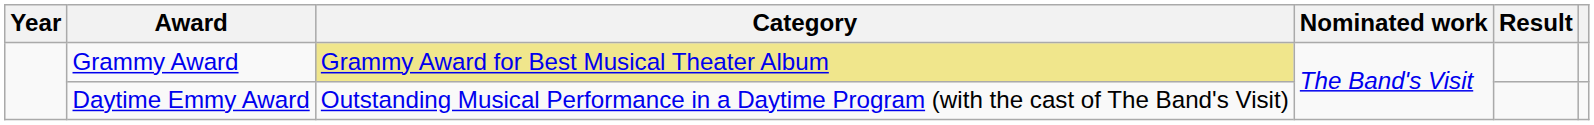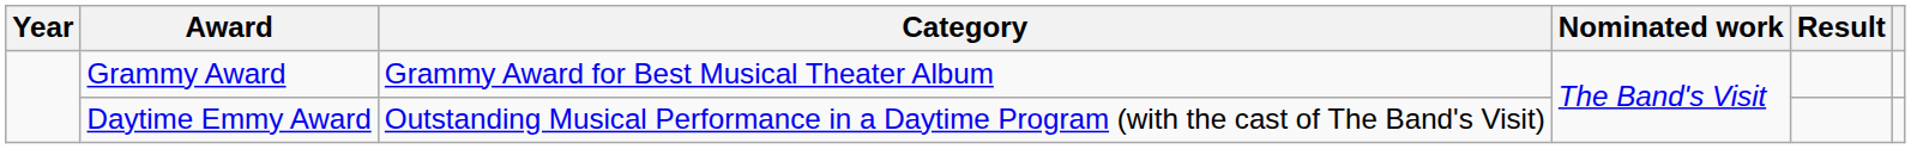Grammy Award | Category: khaki background -> no background
